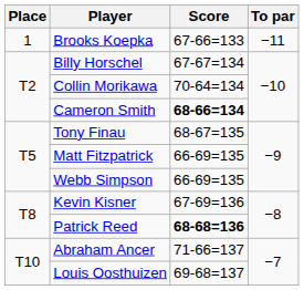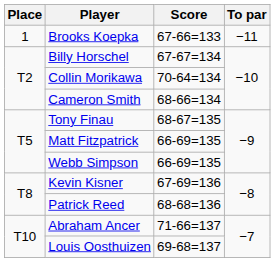Cameron Smith | Score: bold -> normal
Patrick Reed | Score: bold -> normal
